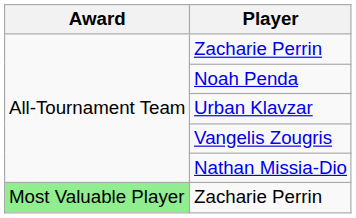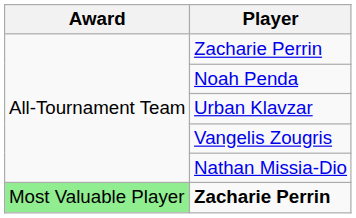row 7 | Player: normal -> bold
